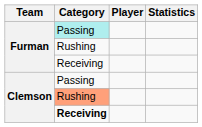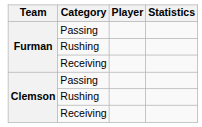Furman / Passing | Category: paleturquoise background -> no background
Clemson / Rushing | Category: lightsalmon background -> no background
Clemson / Receiving | Category: bold -> normal
